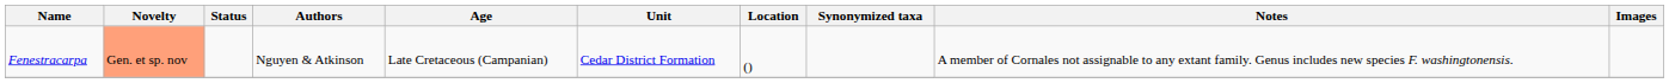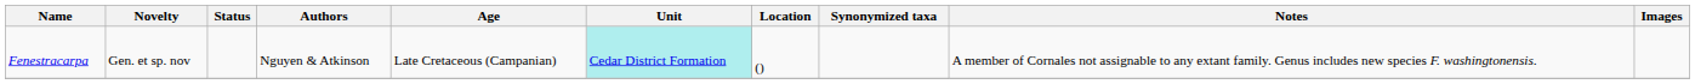Fenestracarpa | Novelty: lightsalmon background -> no background
Fenestracarpa | Unit: no background -> paleturquoise background
